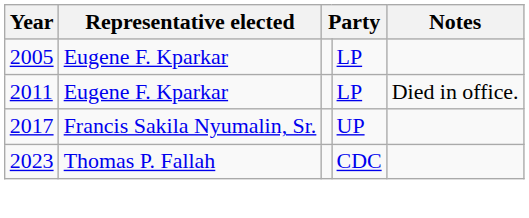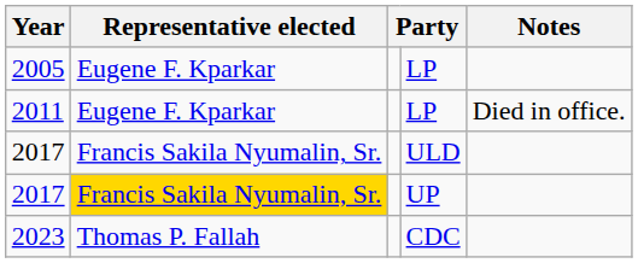+ row: 2017 | Francis Sakila Nyumalin, Sr. | ULD
2017 / UP | Representative elected: no background -> gold background
